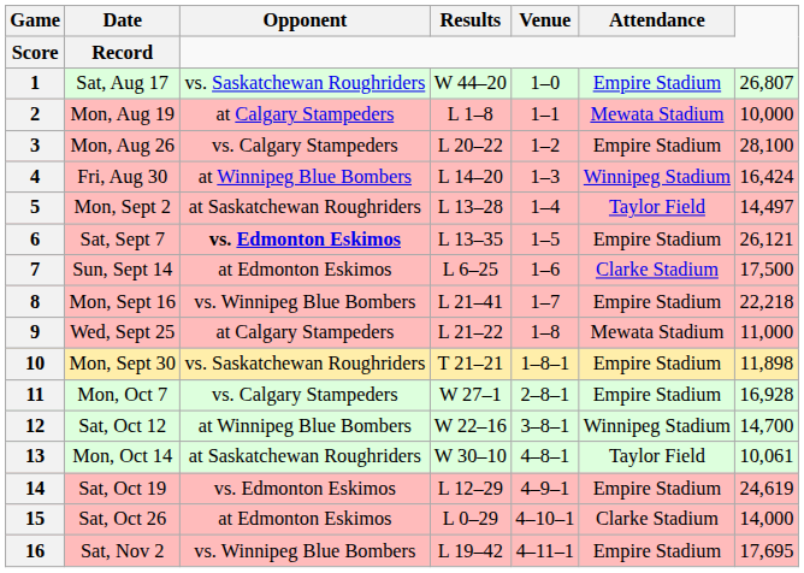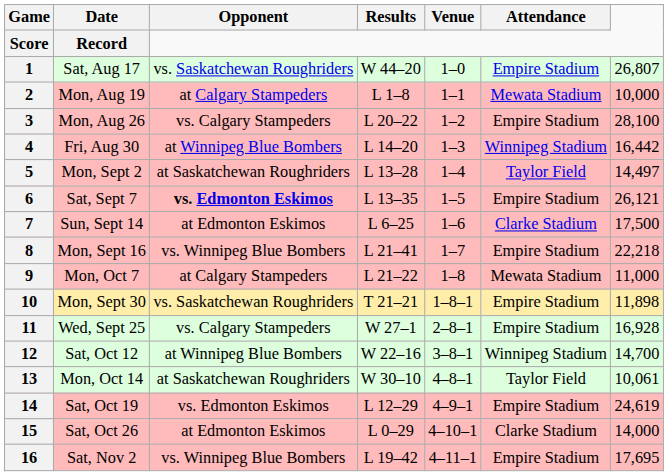4 | column 7: 16,424 -> 16,442
9 | Date / Record: Wed, Sept 25 -> Mon, Oct 7
11 | Date / Record: Mon, Oct 7 -> Wed, Sept 25
